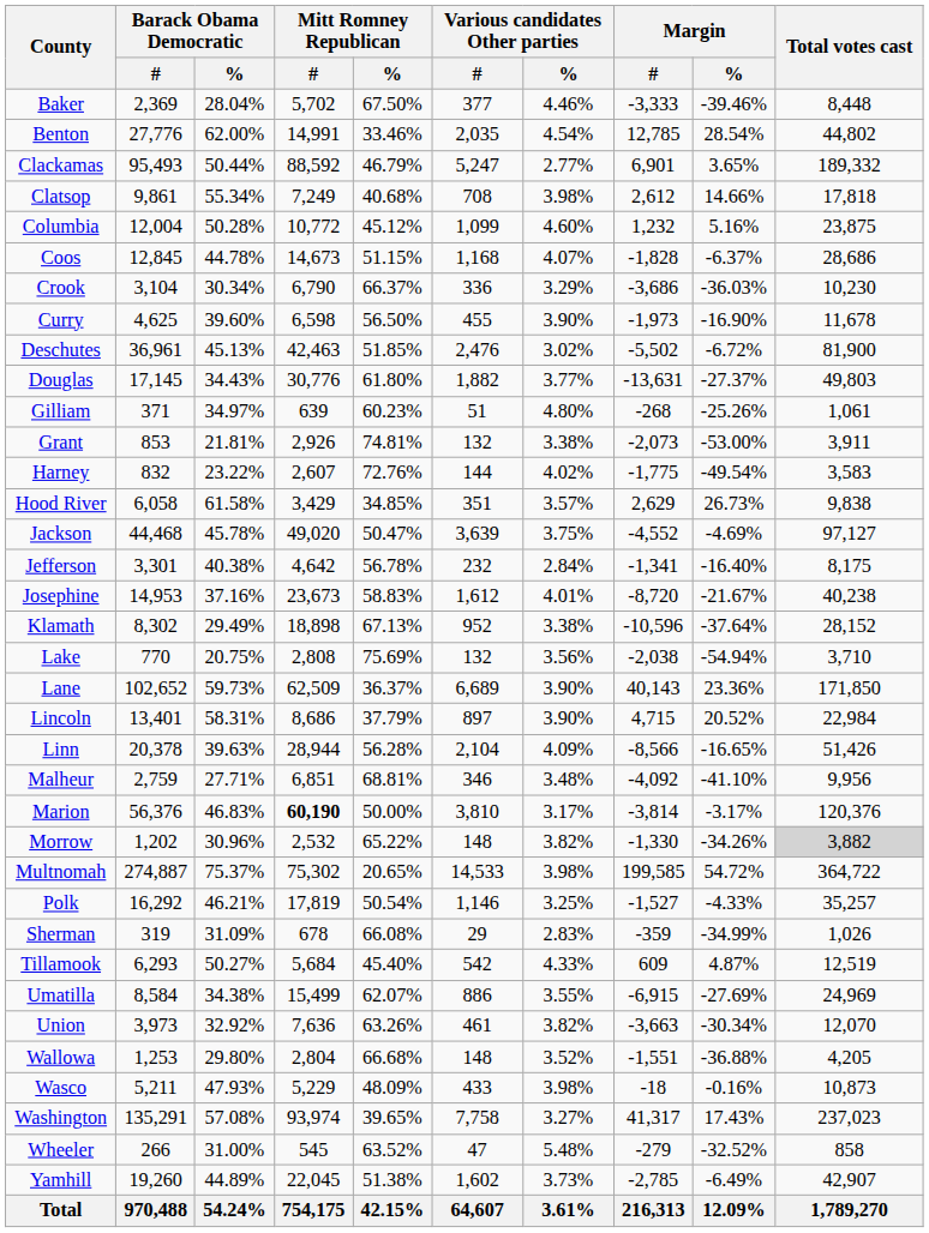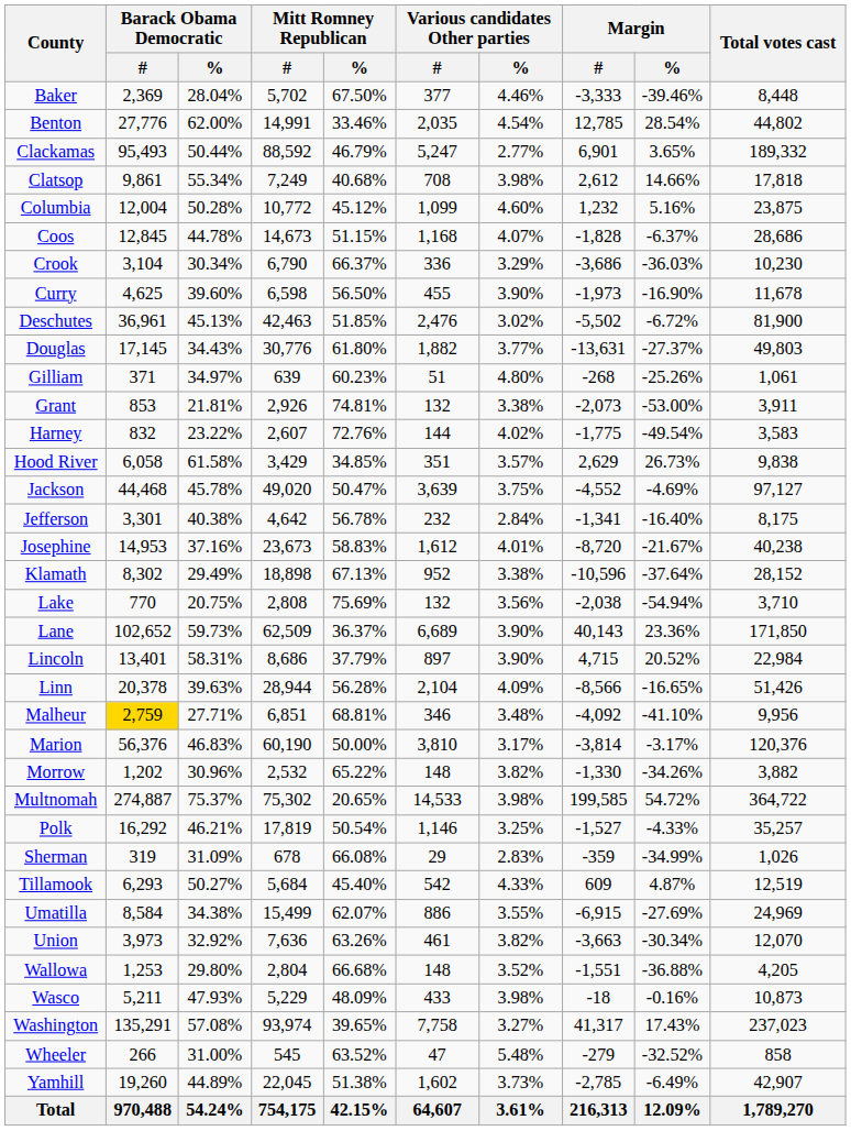Malheur | Barack Obama Democratic / #: no background -> gold background
Marion | Mitt Romney Republican / #: bold -> normal
Morrow | Total votes cast: lightgrey background -> no background
